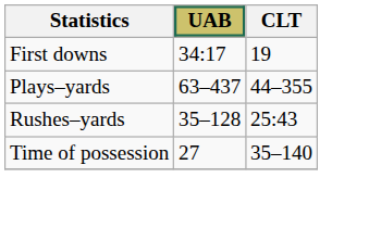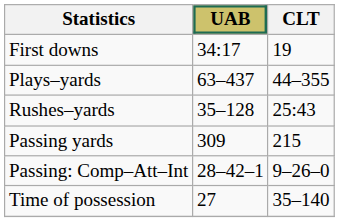+ row: Passing yards | 309 | 215
+ row: Passing: Comp–Att–Int | 28–42–1 | 9–26–0
